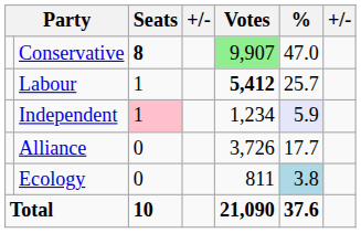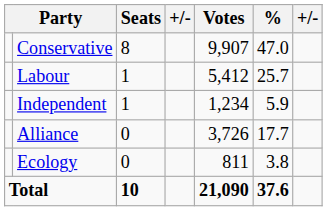Conservative | Seats: bold -> normal
Conservative | Votes: lightgreen background -> no background
Labour | Votes: bold -> normal
Independent | Seats: pink background -> no background
Independent | %: lavender background -> no background
Ecology | %: lightblue background -> no background
